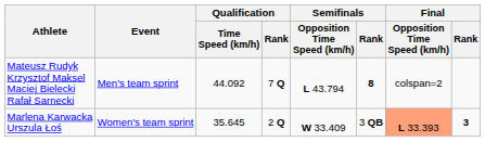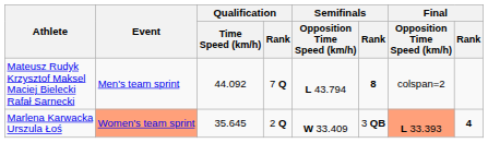Marlena Karwacka Urszula Łoś | Event: no background -> lightsalmon background
Marlena Karwacka Urszula Łoś | Final / Rank: 3 -> 4
